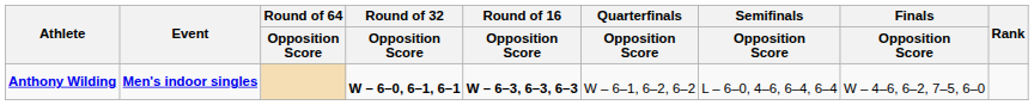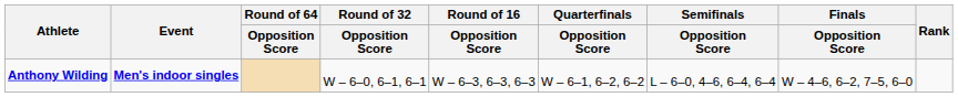Anthony Wilding | Round of 32 / Opposition Score: bold -> normal
Anthony Wilding | Round of 16 / Opposition Score: bold -> normal
